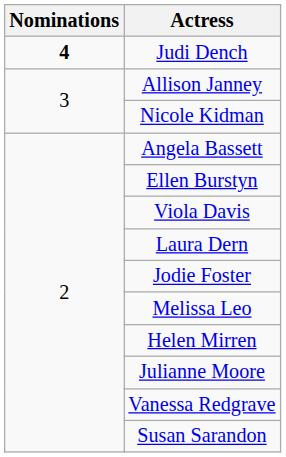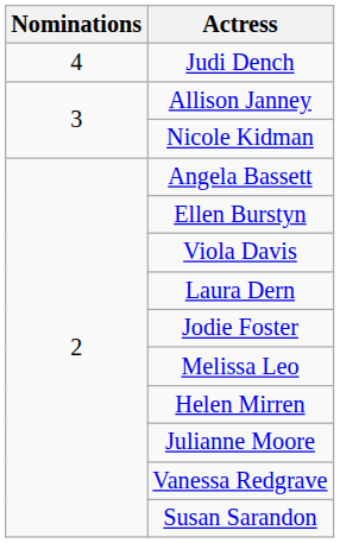Judi Dench | Nominations: bold -> normal
